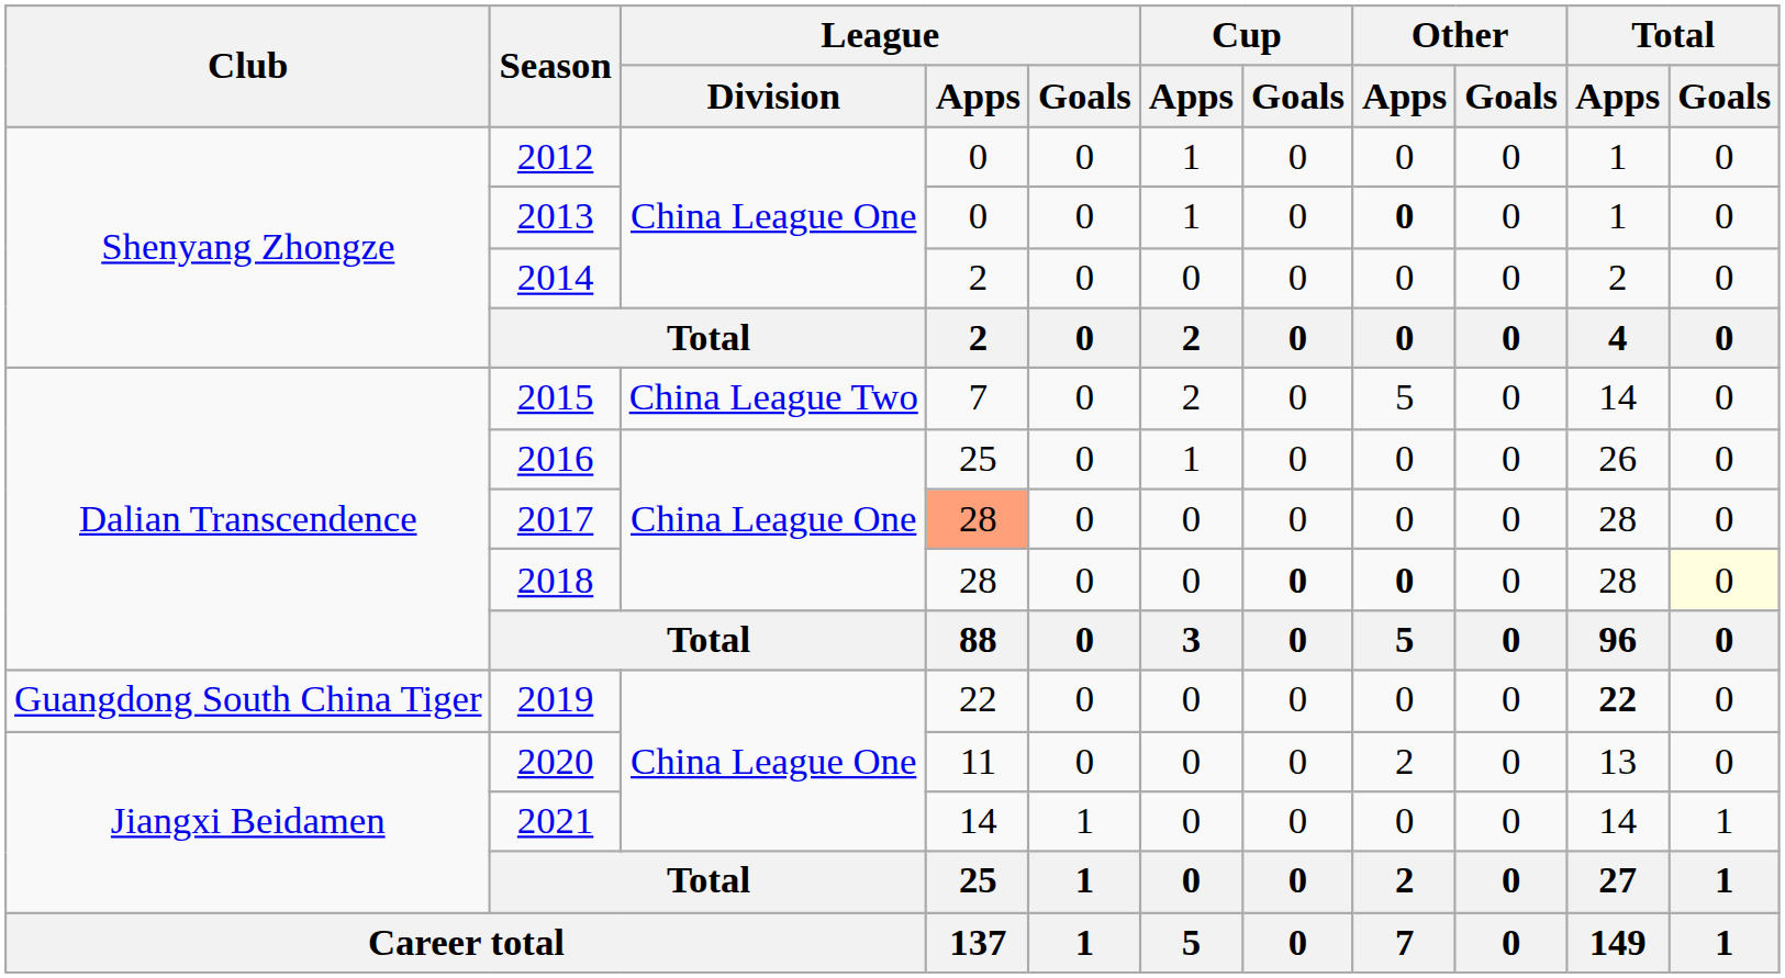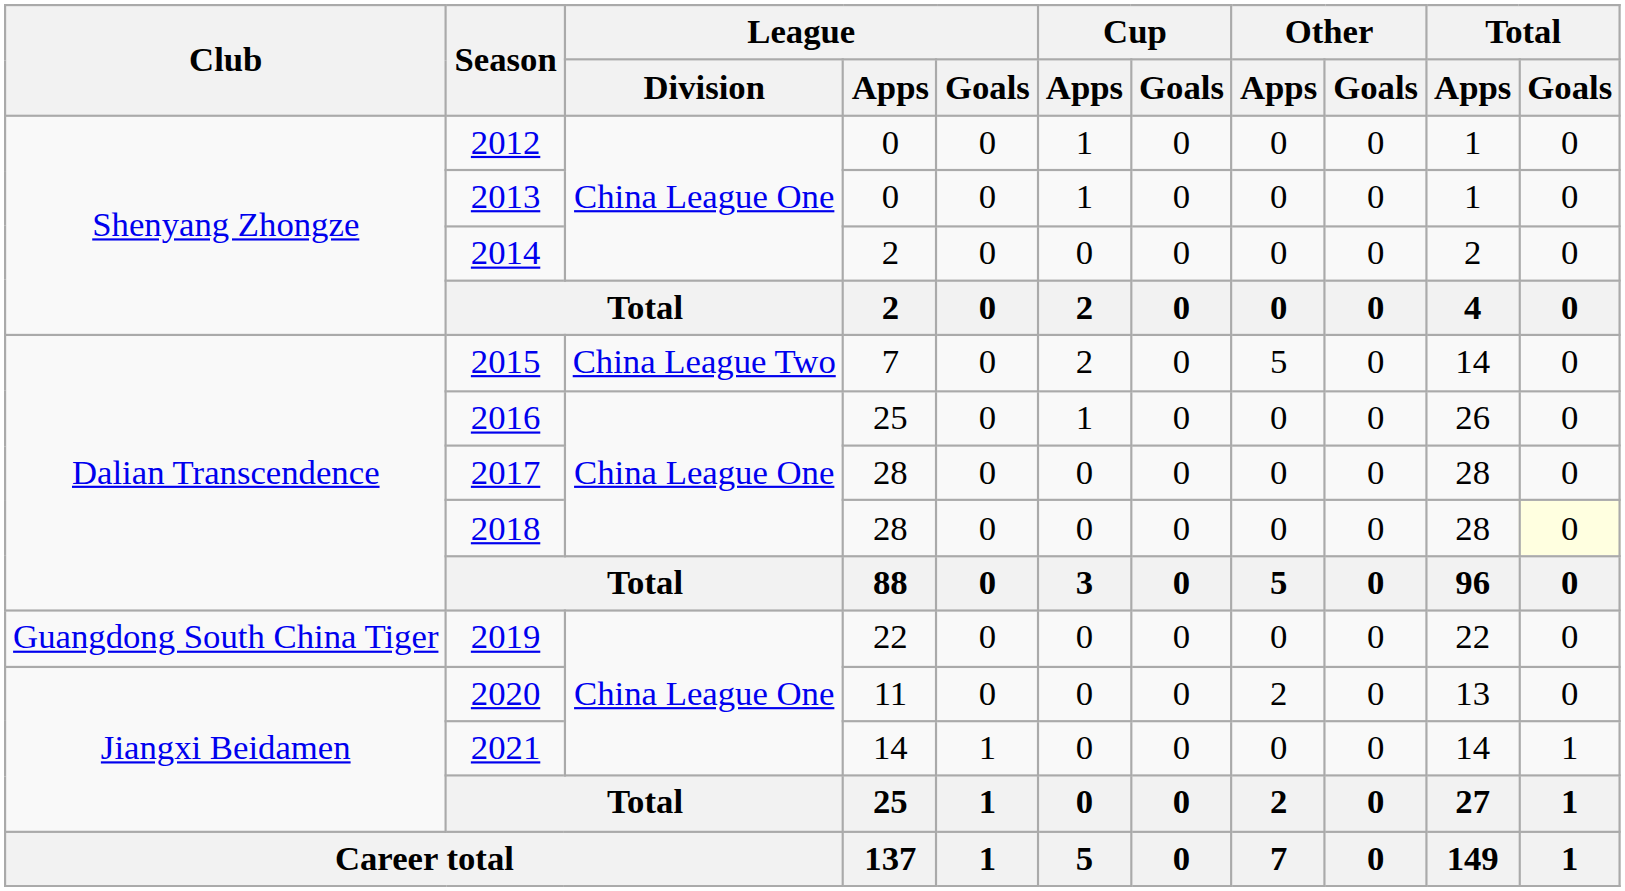2013 | Other / Apps: bold -> normal
2017 | League / Apps: lightsalmon background -> no background
2018 | Cup / Goals: bold -> normal
2018 | Other / Apps: bold -> normal
2019 | Total / Apps: bold -> normal
